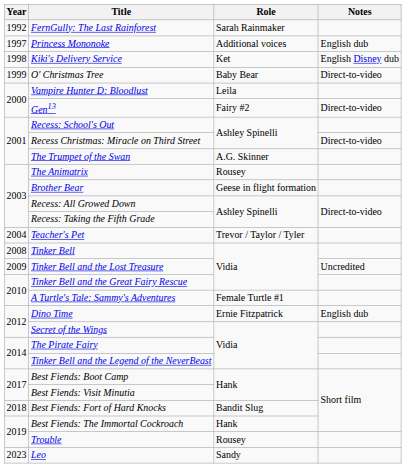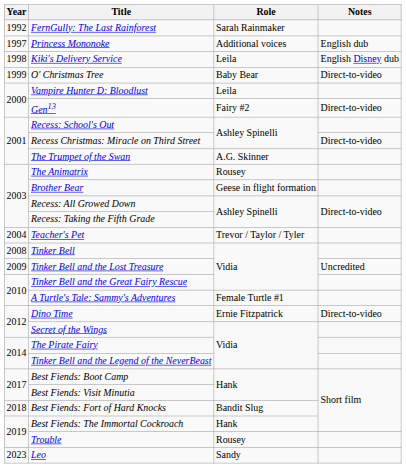Kiki's Delivery Service | Role: Ket -> Leila
Dino Time | Notes: English dub -> Direct-to-video
